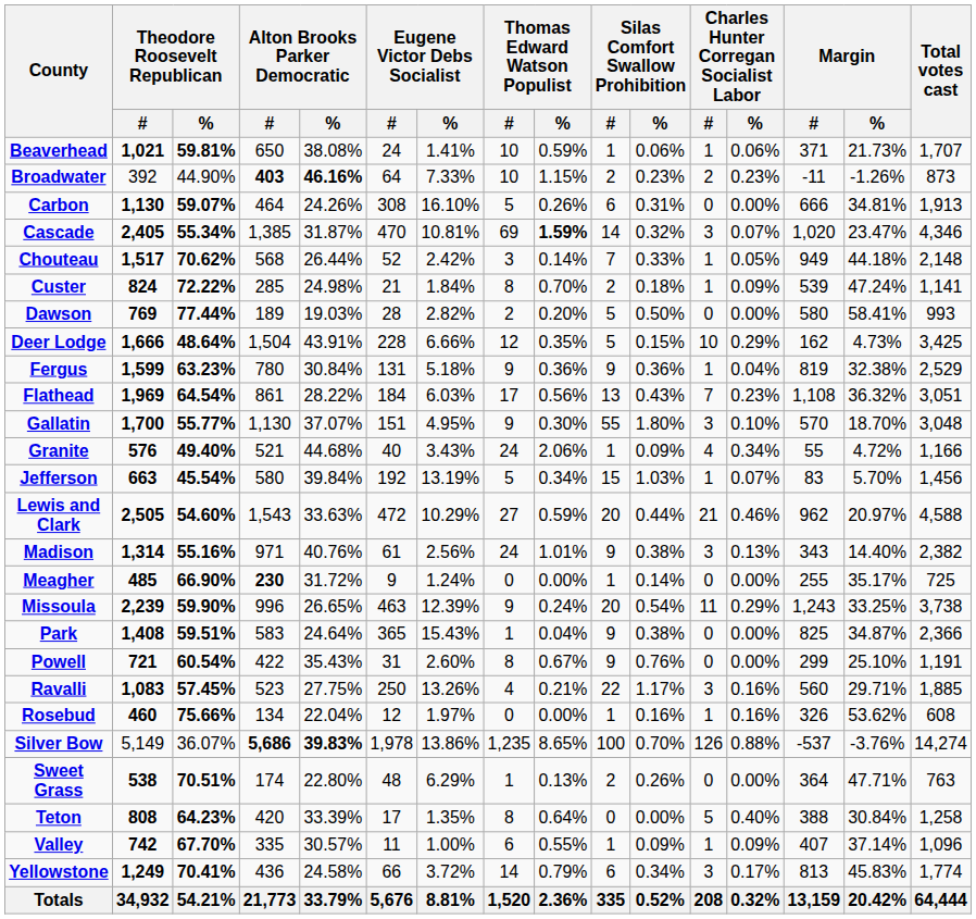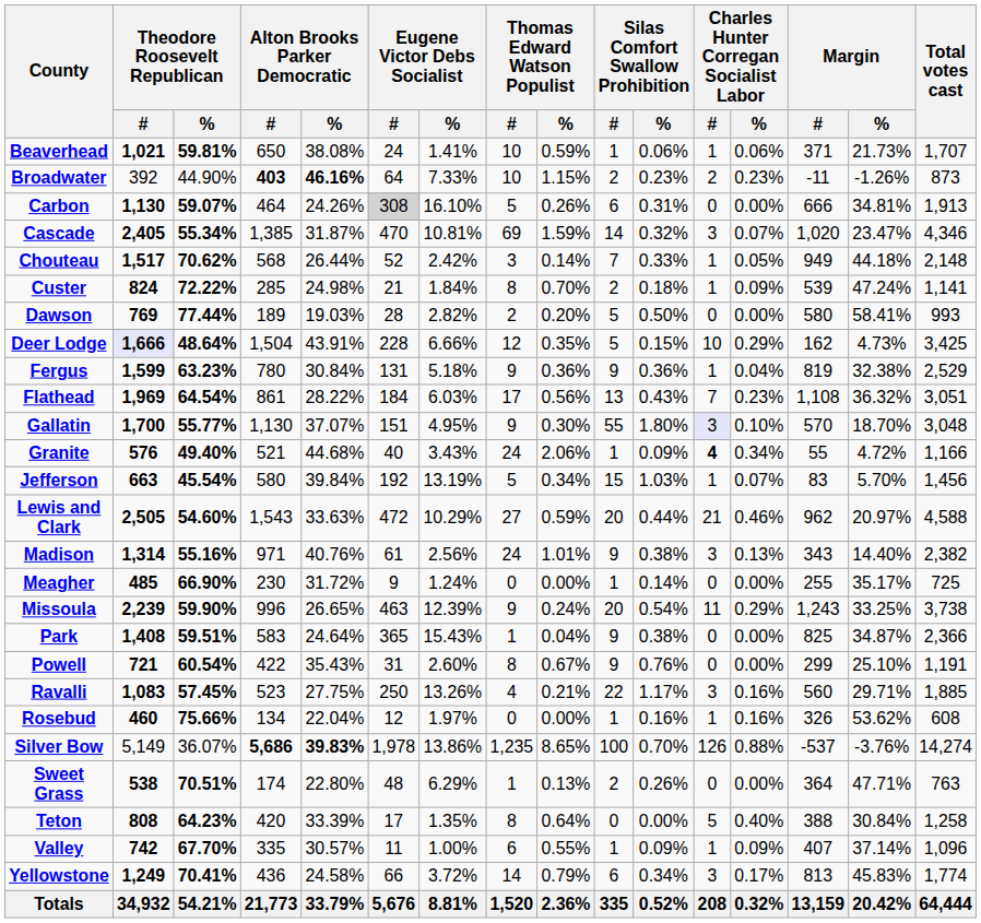Carbon | Eugene Victor Debs Socialist / #: no background -> lightgrey background
Cascade | Thomas Edward Watson Populist / %: bold -> normal
Deer Lodge | Theodore Roosevelt Republican / #: no background -> lavender background
Gallatin | Charles Hunter Corregan Socialist Labor / #: no background -> lavender background
Granite | Charles Hunter Corregan Socialist Labor / #: normal -> bold
Meagher | Alton Brooks Parker Democratic / #: bold -> normal
